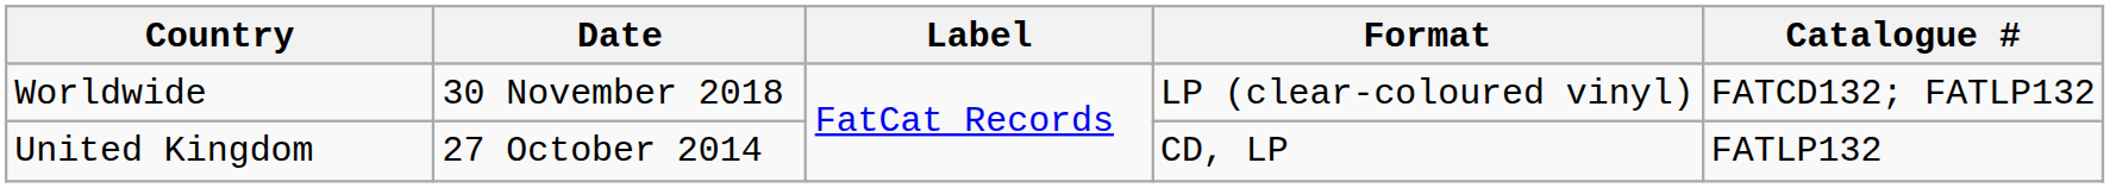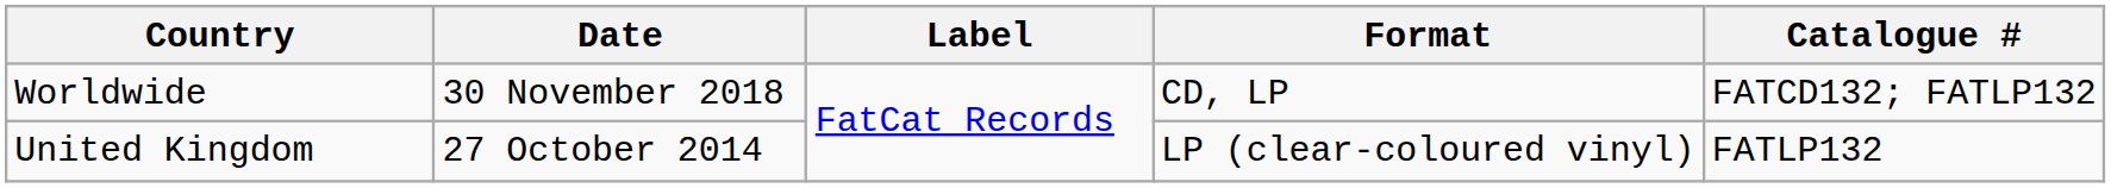Worldwide | Format: LP (clear-coloured vinyl) -> CD, LP
United Kingdom | Format: CD, LP -> LP (clear-coloured vinyl)
